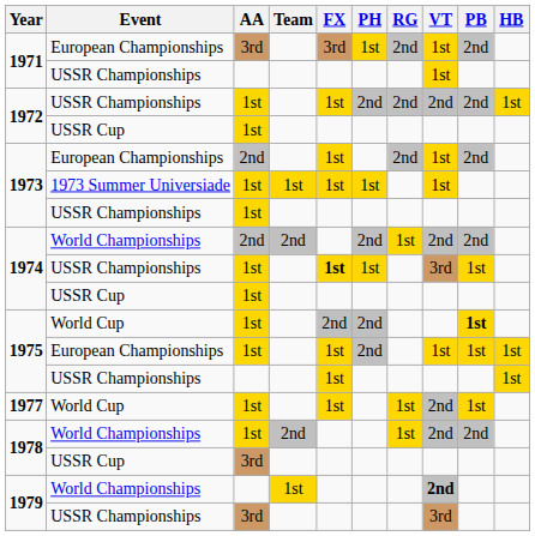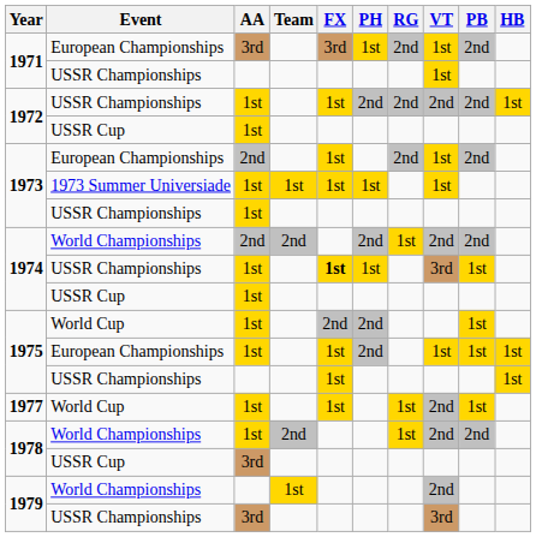1975 / World Cup | PB: bold -> normal
1979 / World Championships | VT: bold -> normal
